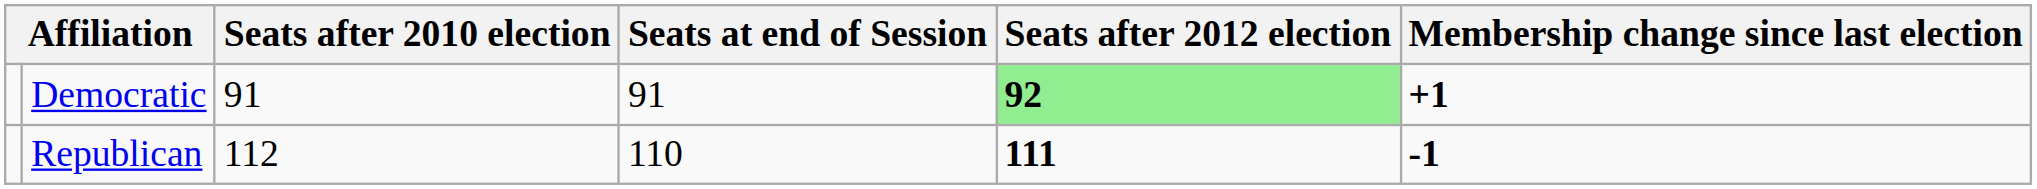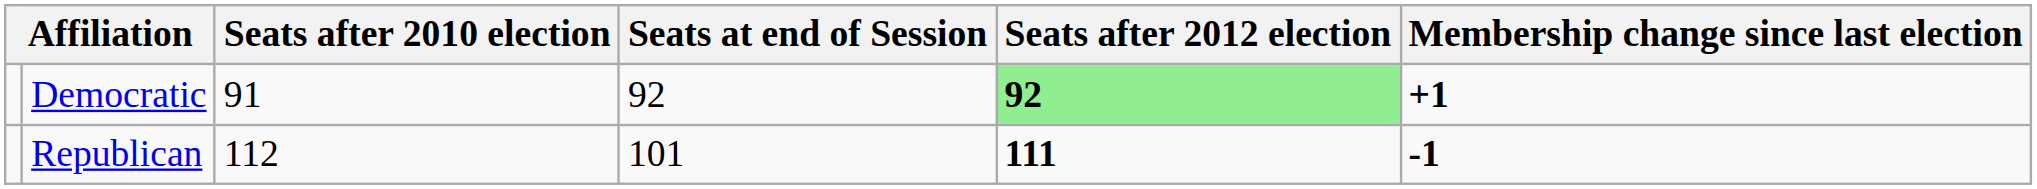Democratic | Seats at end of Session: 91 -> 92
Republican | Seats at end of Session: 110 -> 101
